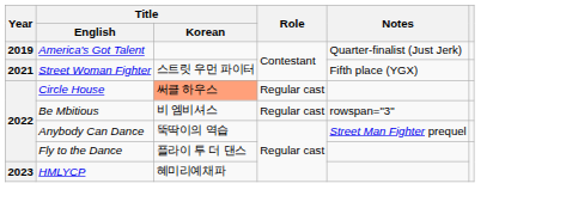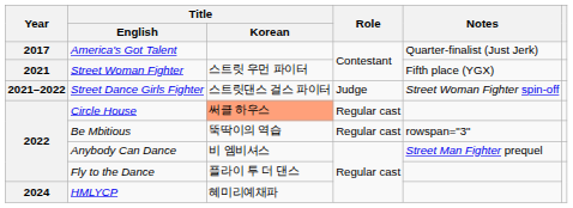America's Got Talent | Year: 2019 -> 2017
+ row: 2021–2022 | Street Dance Girls Fighter | 스트릿댄스 걸스 파이터 | Judge | Street Woman Fighter spin-off
Be Mbitious | Title / Korean: 비 엠비셔스 -> 뚝딱이의 역습
Anybody Can Dance | Title / Korean: 뚝딱이의 역습 -> 비 엠비셔스
HMLYCP | Year: 2023 -> 2024
